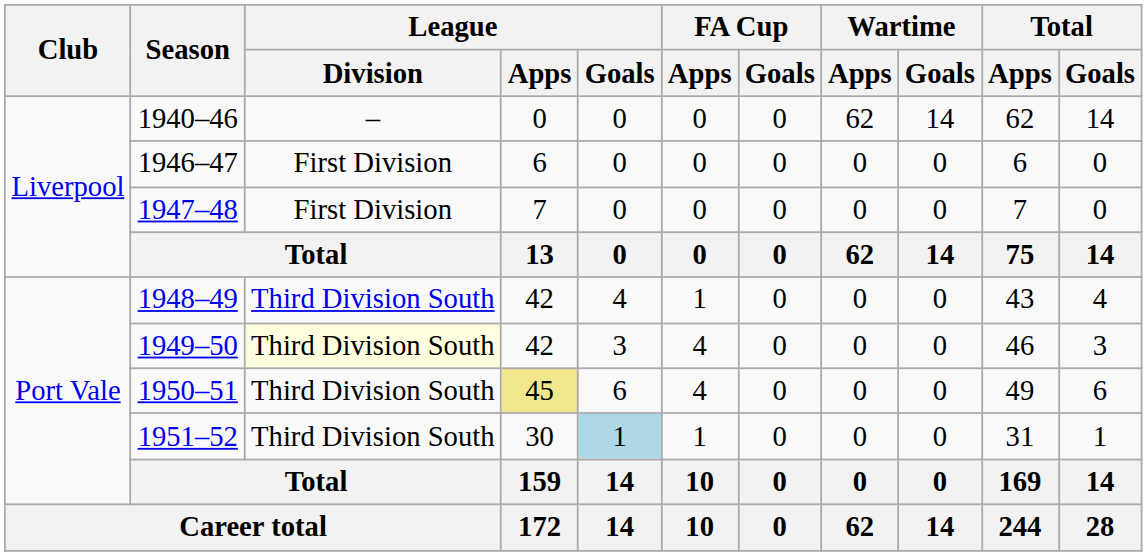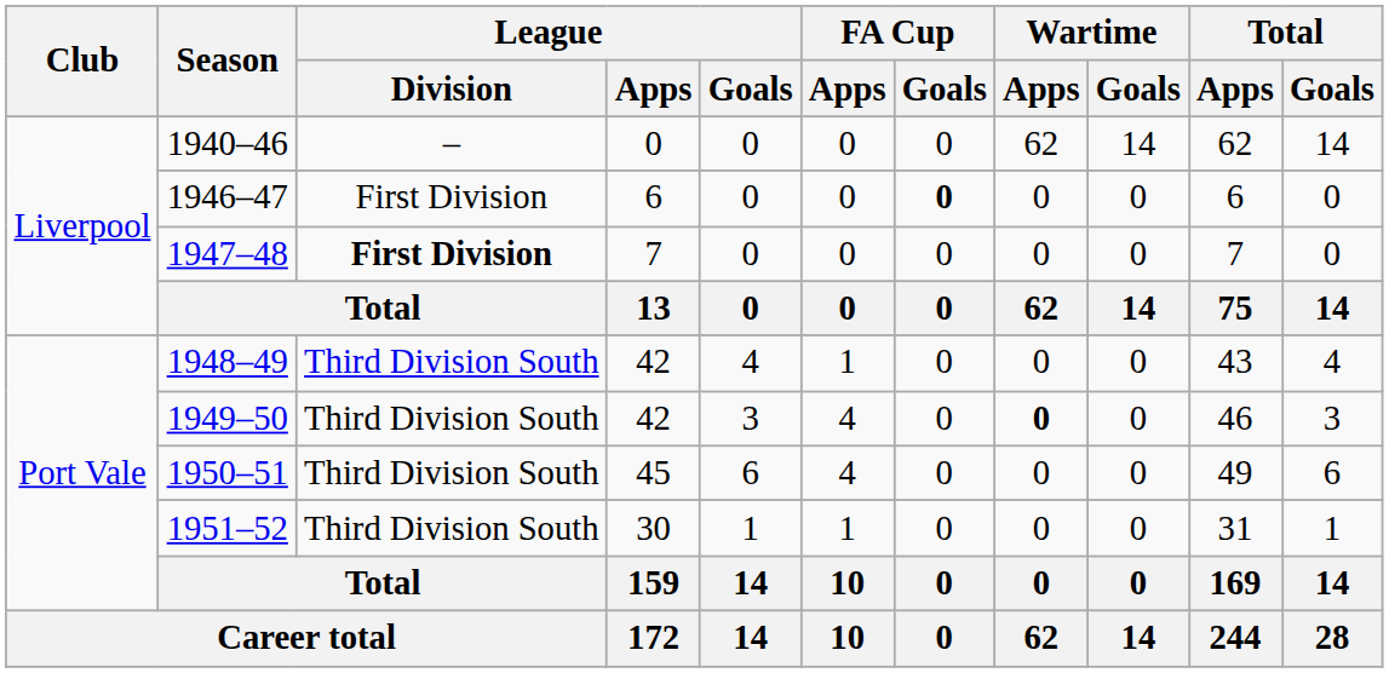1946–47 | FA Cup / Goals: normal -> bold
1947–48 | League / Division: normal -> bold
1949–50 | League / Division: lightyellow background -> no background
1949–50 | Wartime / Apps: normal -> bold
1950–51 | League / Apps: khaki background -> no background
1951–52 | League / Goals: lightblue background -> no background
